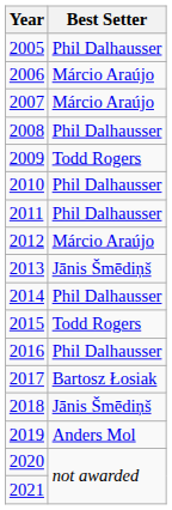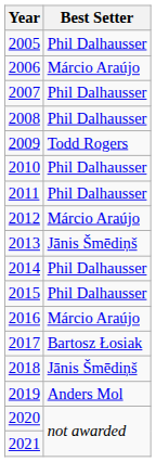2007 | Best Setter: Márcio Araújo -> Phil Dalhausser
2015 | Best Setter: Todd Rogers -> Phil Dalhausser
2016 | Best Setter: Phil Dalhausser -> Márcio Araújo
